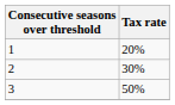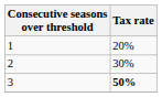3 | Tax rate: normal -> bold
